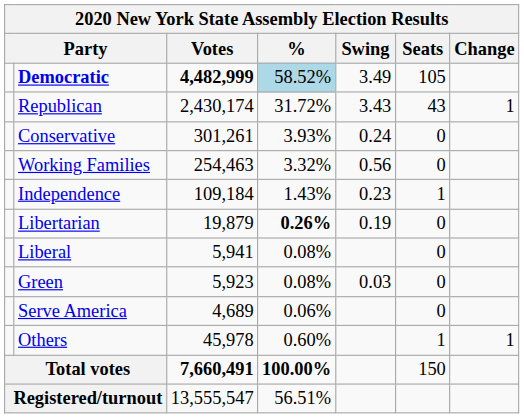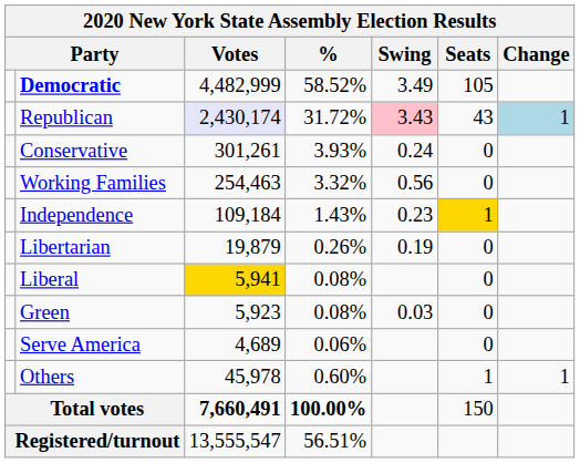Democratic | Votes: bold -> normal
Democratic | %: lightblue background -> no background
Republican | Votes: no background -> lavender background
Republican | Swing: no background -> pink background
Republican | Change: no background -> lightblue background
Independence | Seats: no background -> gold background
Libertarian | %: bold -> normal
Liberal | Votes: no background -> gold background
